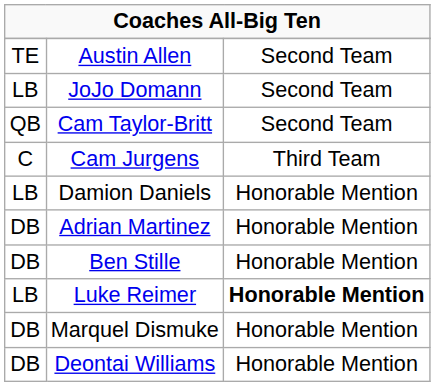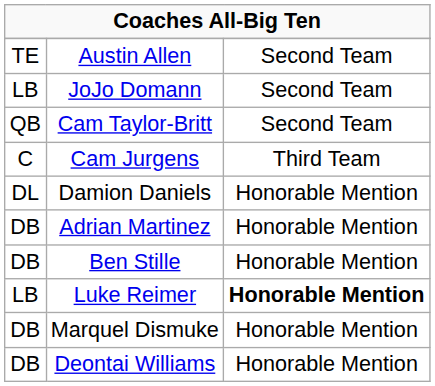Damion Daniels | column 1: LB -> DL
